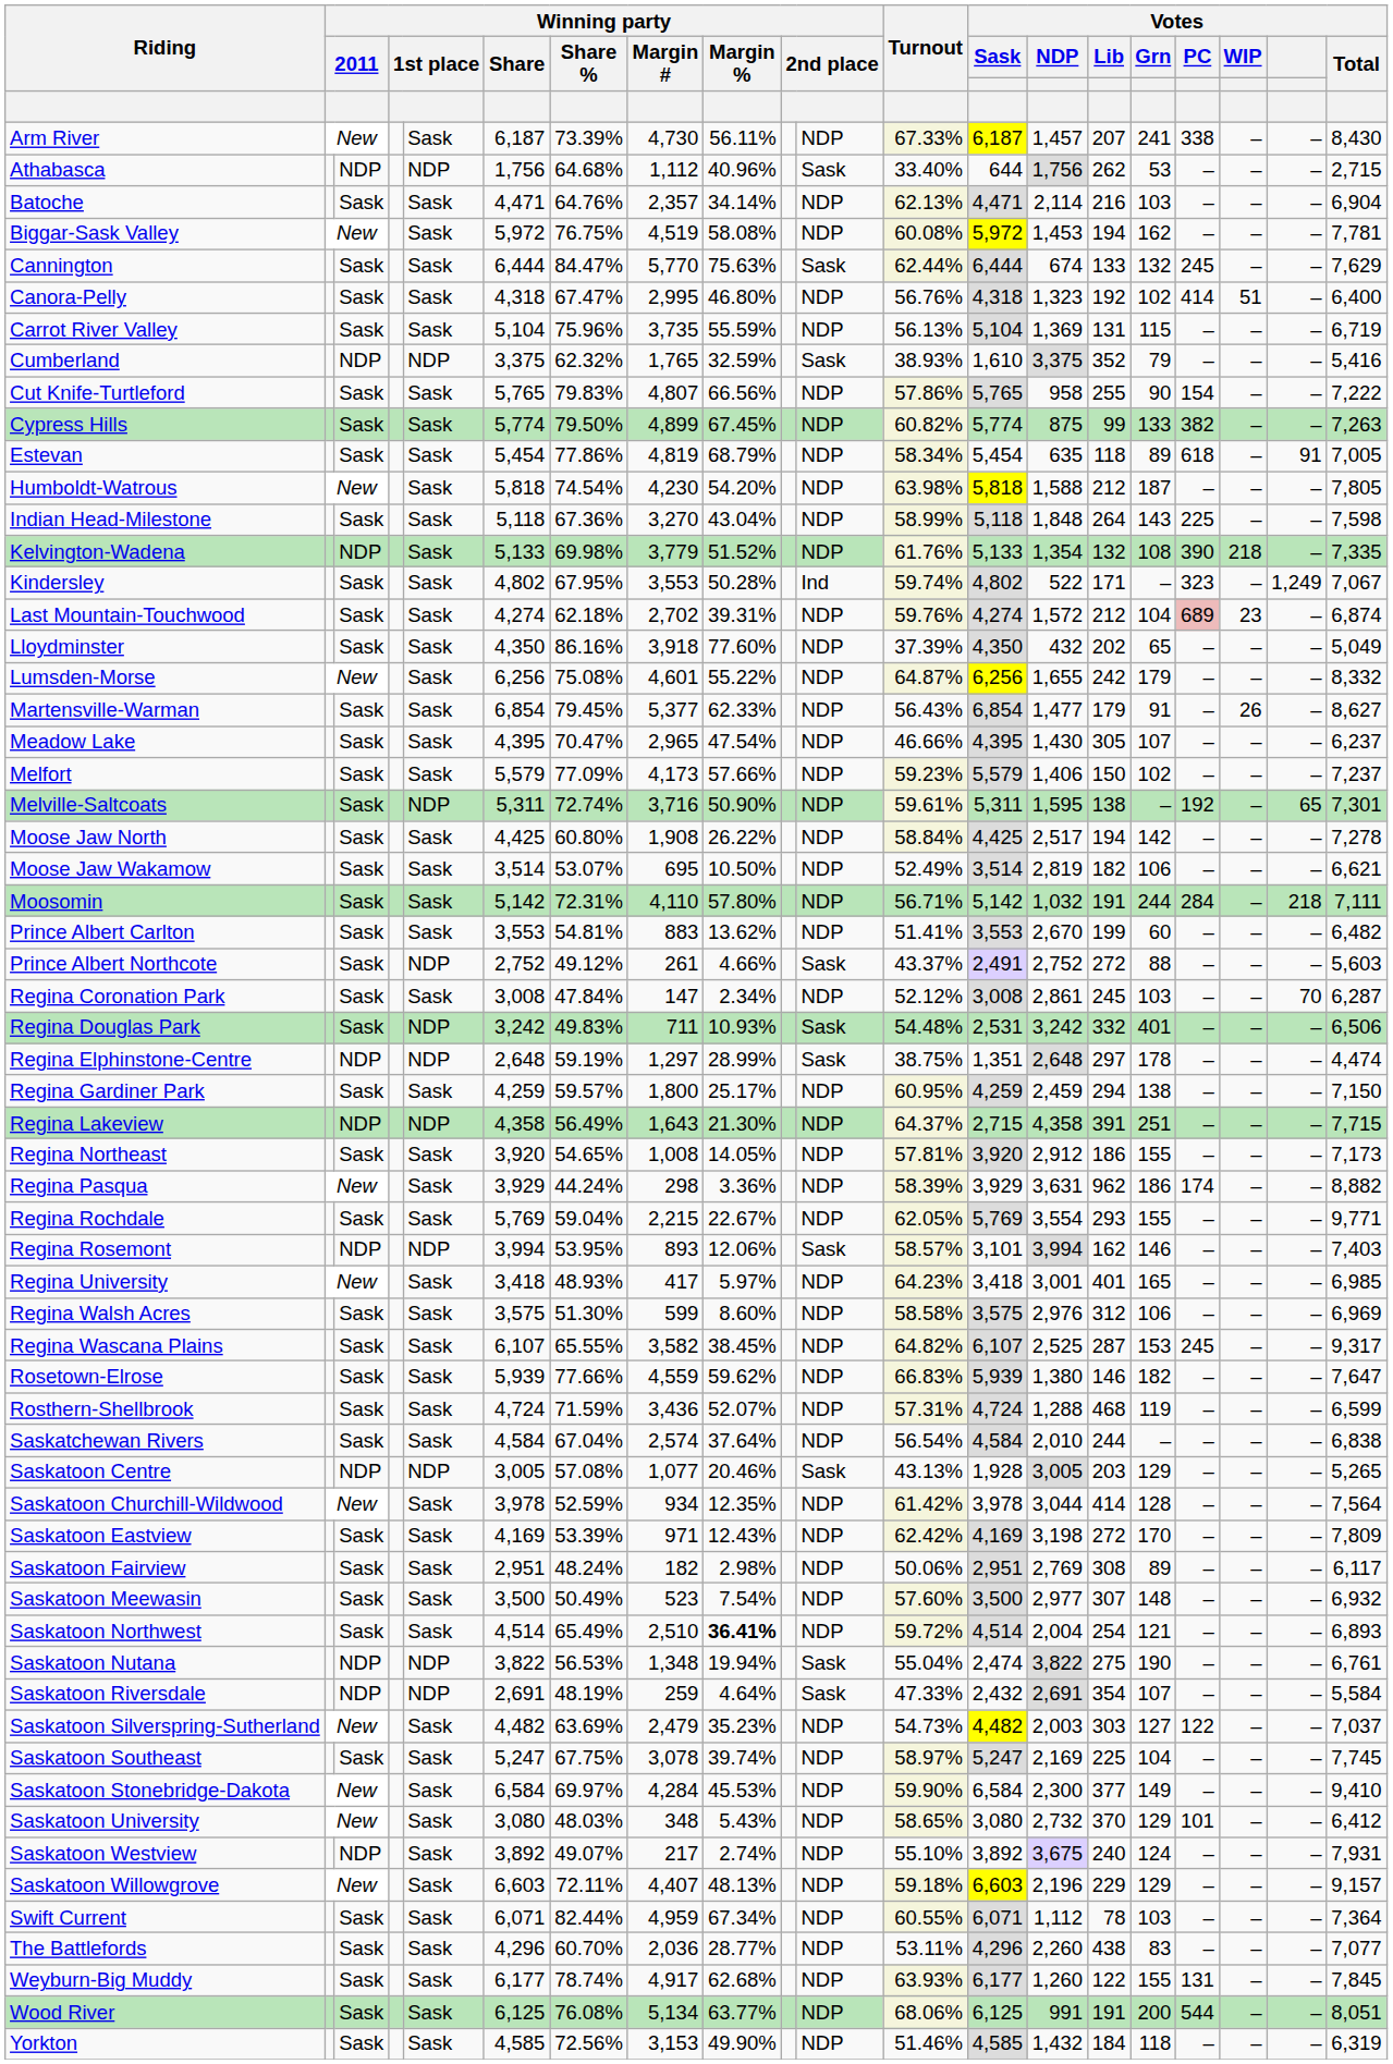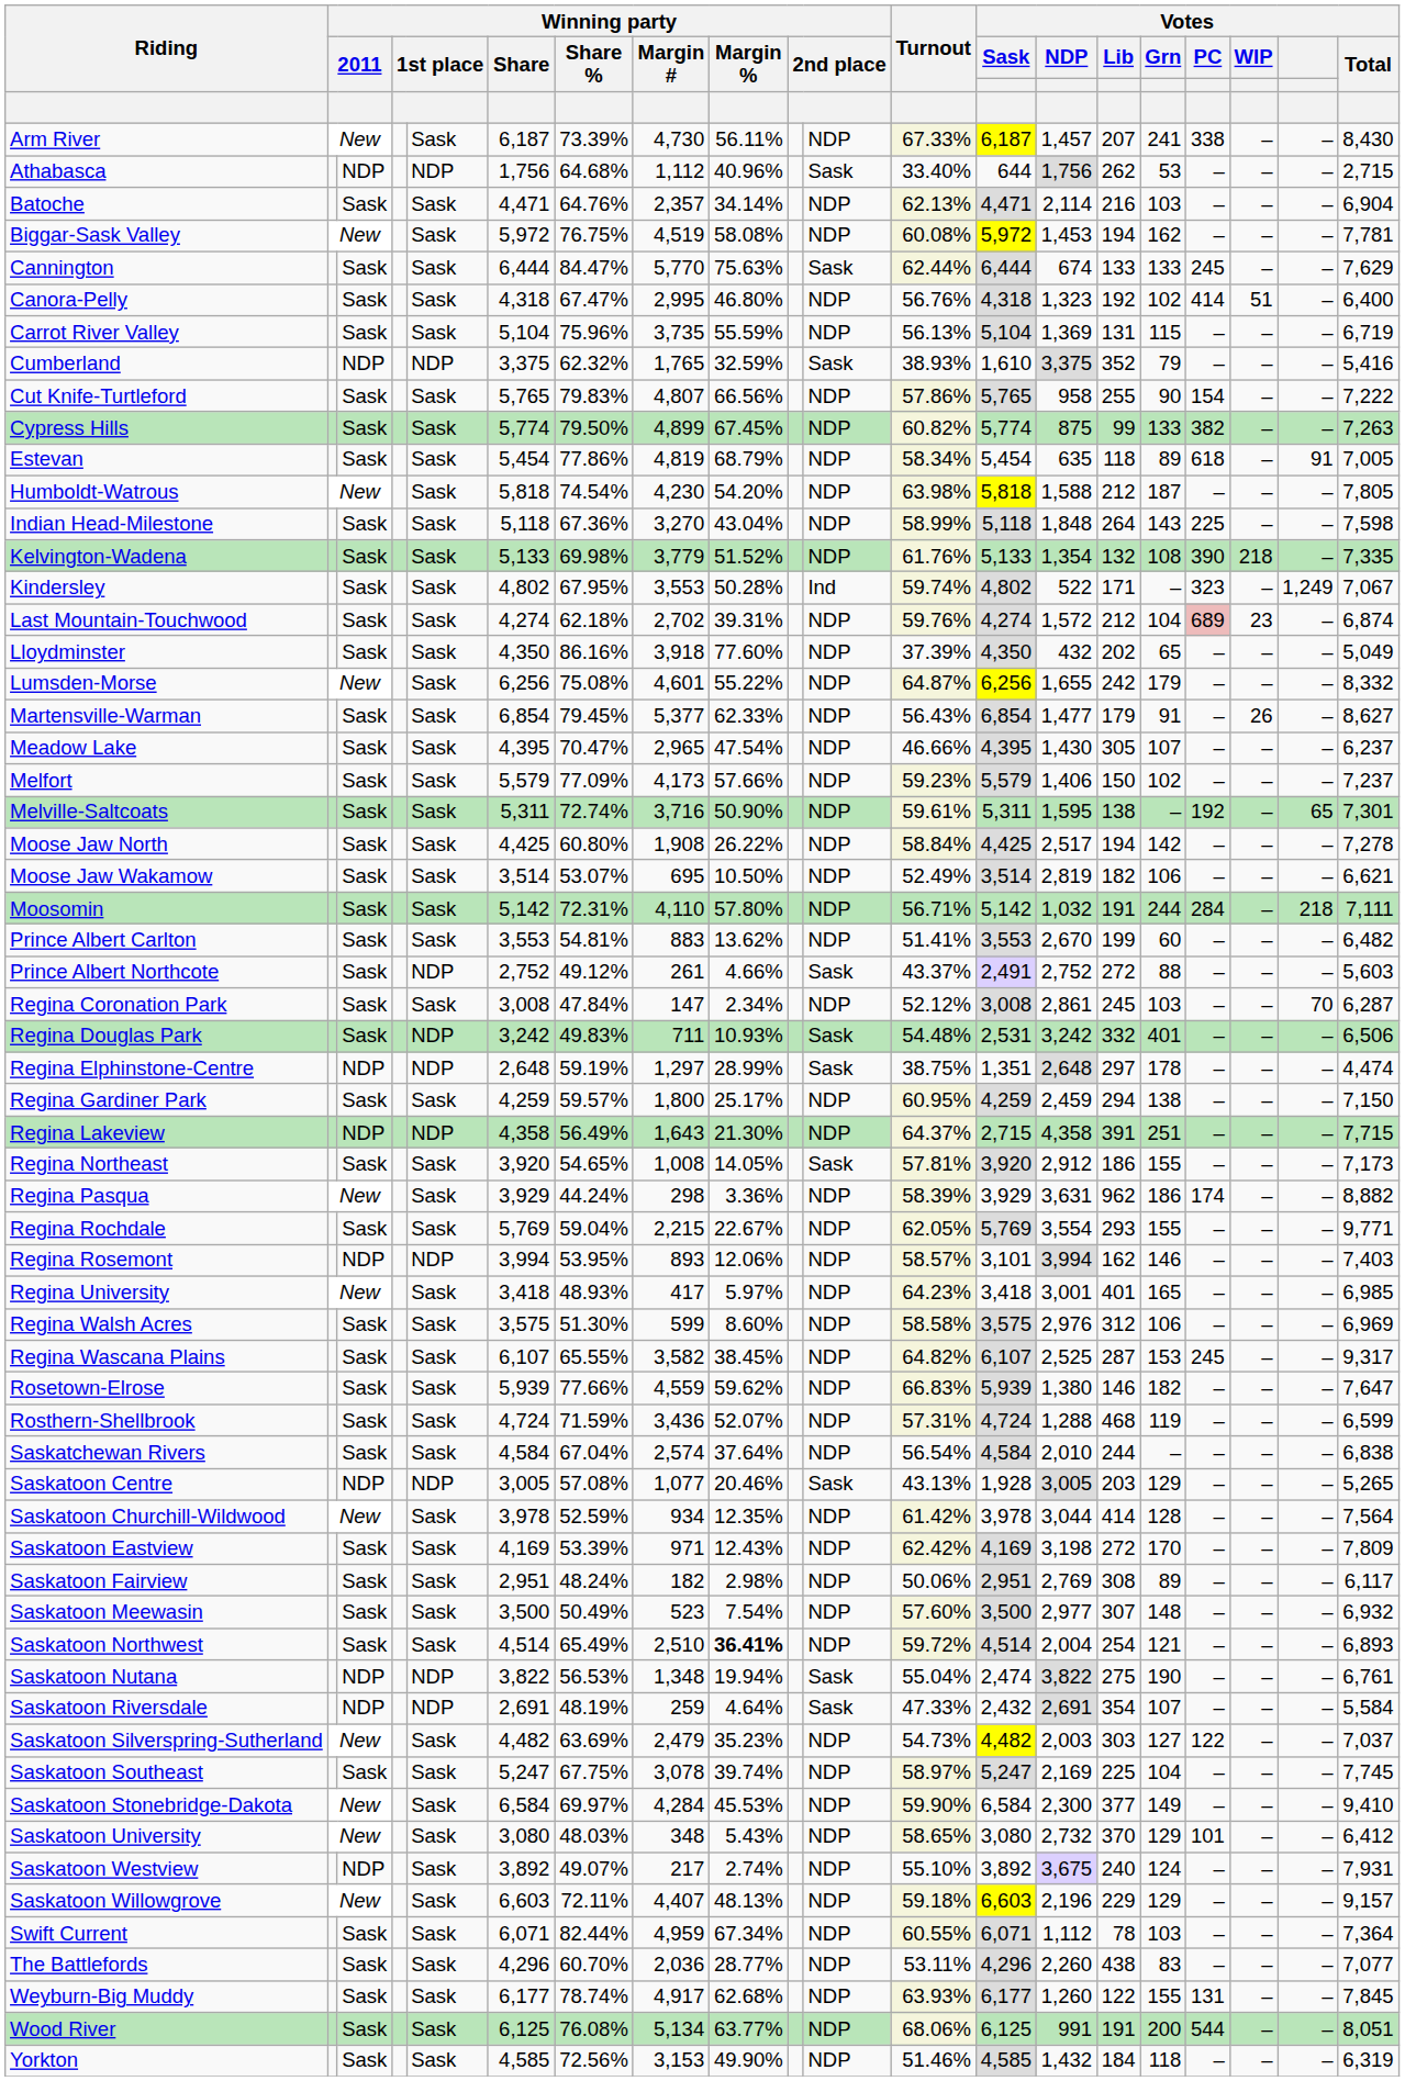Cannington | Votes / Grn: 132 -> 133
Kelvington-Wadena | column 3: NDP -> Sask
Melville-Saltcoats | column 5: NDP -> Sask
Regina Northeast | column 11: NDP -> Sask
Regina Rosemont | column 11: Sask -> NDP
